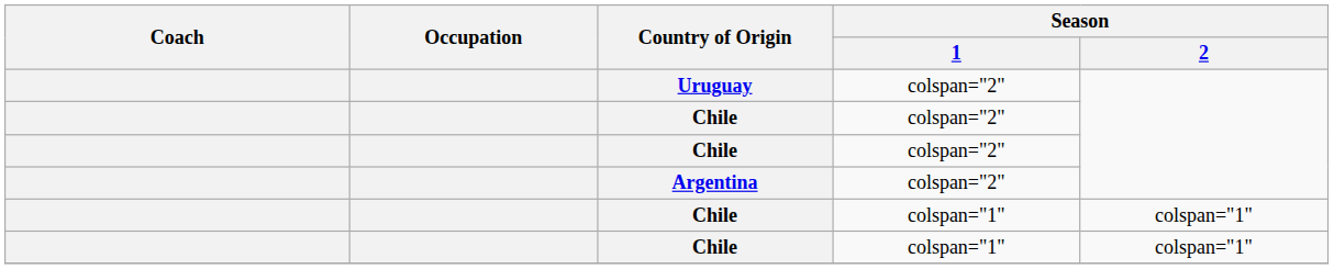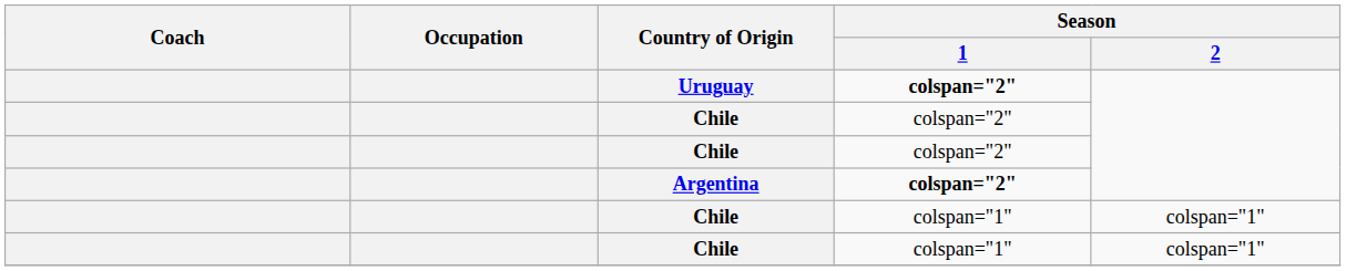Uruguay | Season / 1: normal -> bold
Argentina | Season / 1: normal -> bold
